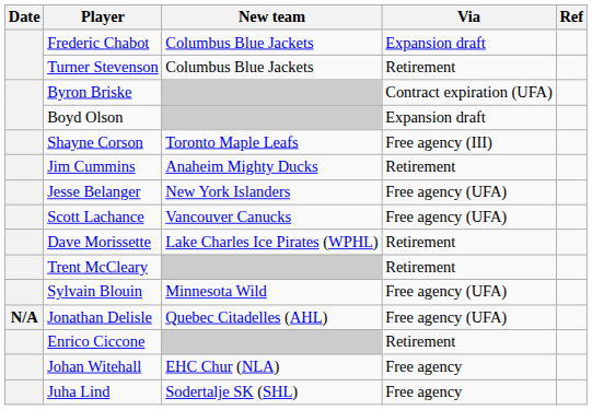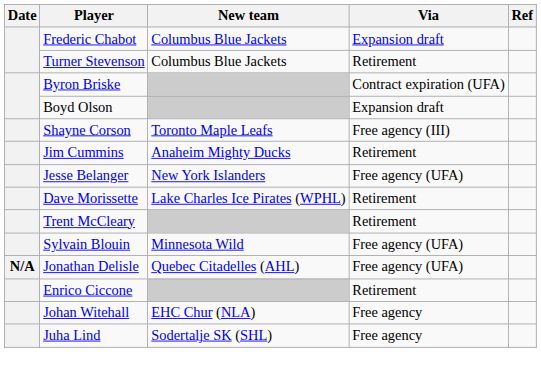- row: Scott Lachance | Vancouver Canucks | Free agency (UFA)
